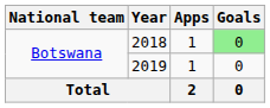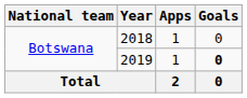2018 | Goals: lightgreen background -> no background
2019 | Goals: normal -> bold
